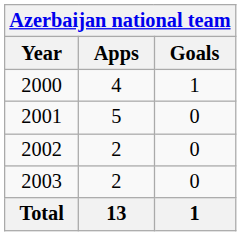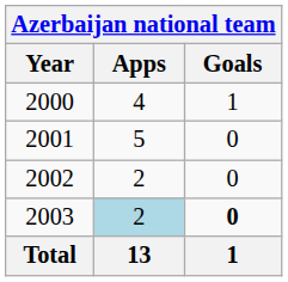2003 | Apps: no background -> lightblue background
2003 | Goals: normal -> bold
